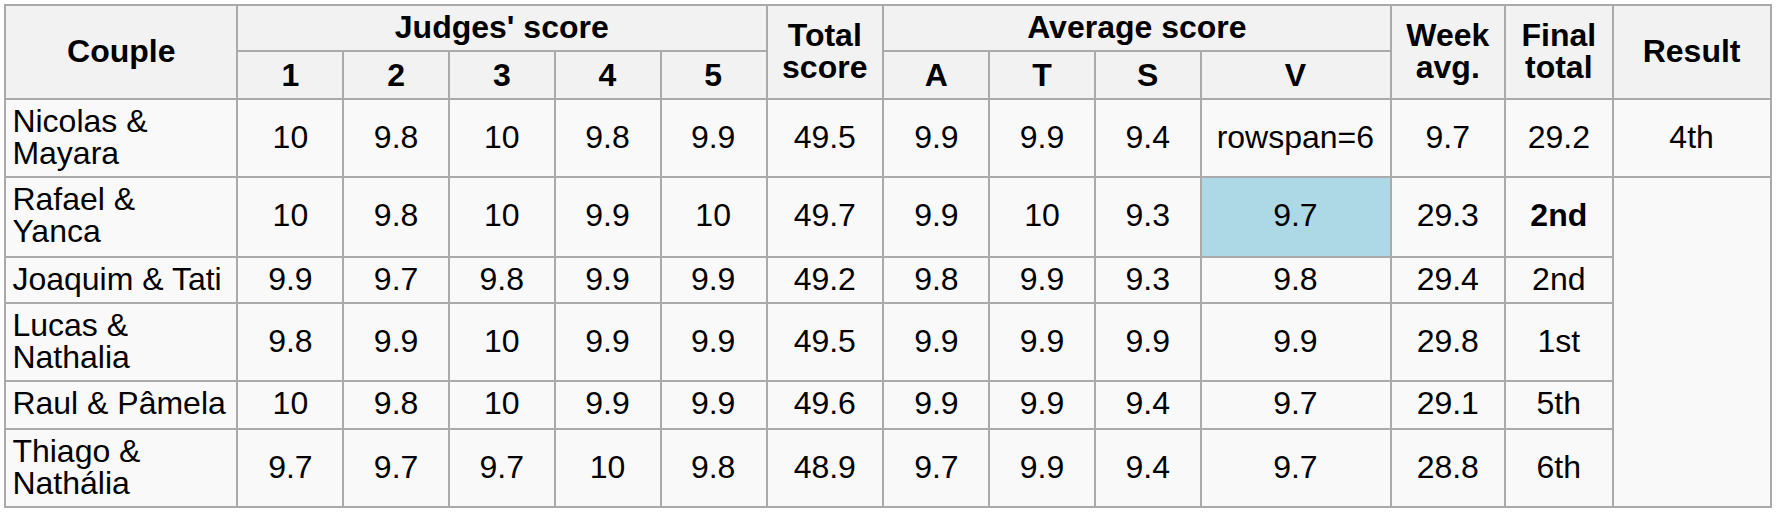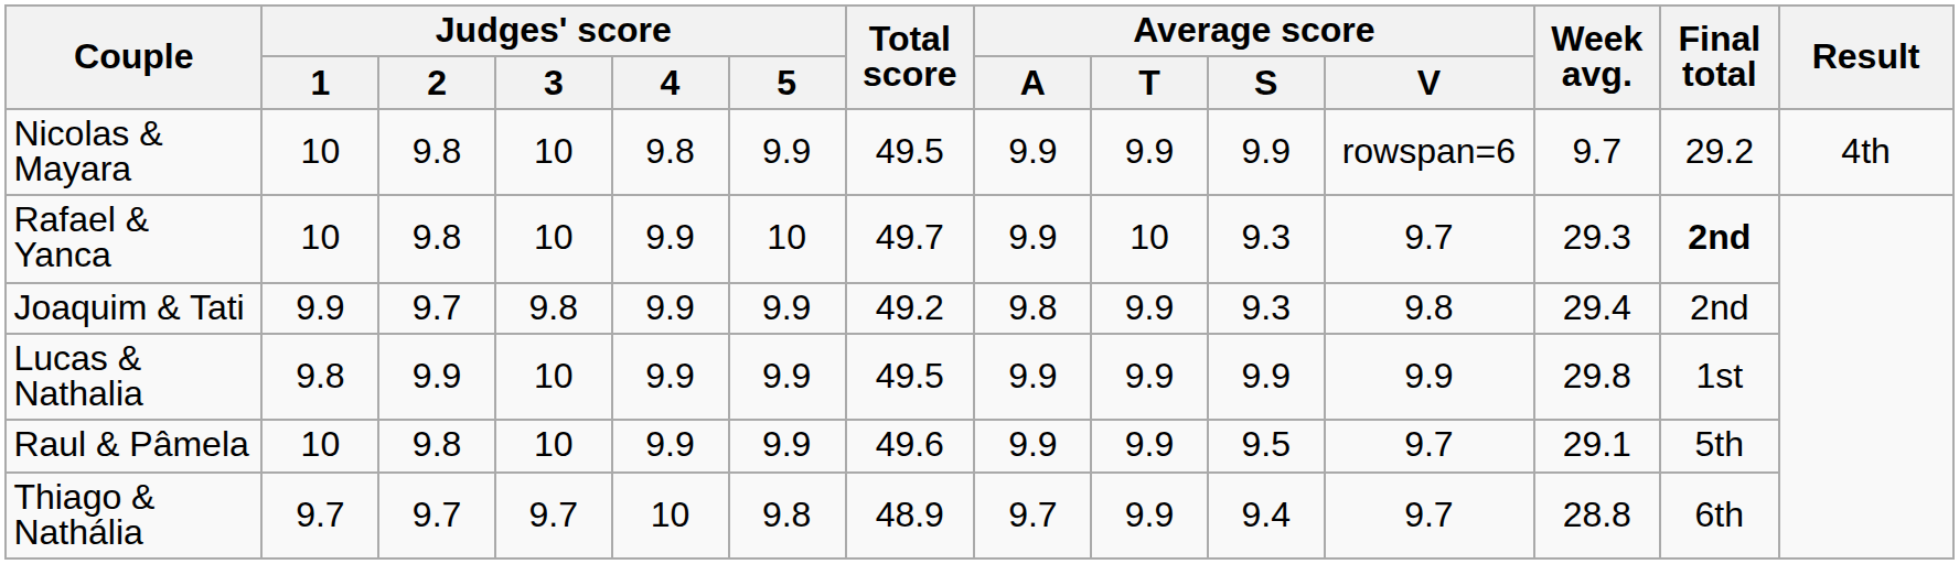Nicolas & Mayara | Average score / S: 9.4 -> 9.9
Rafael & Yanca | Average score / V: lightblue background -> no background
Raul & Pâmela | Average score / S: 9.4 -> 9.5
